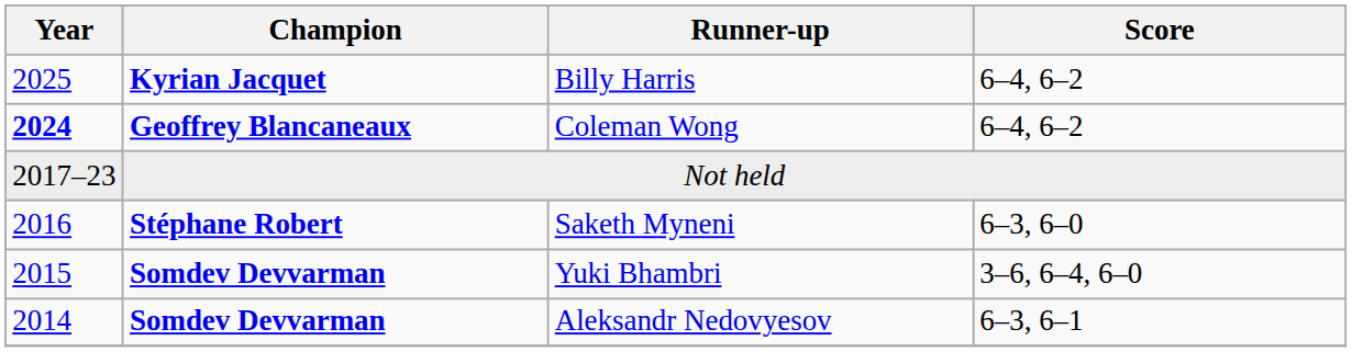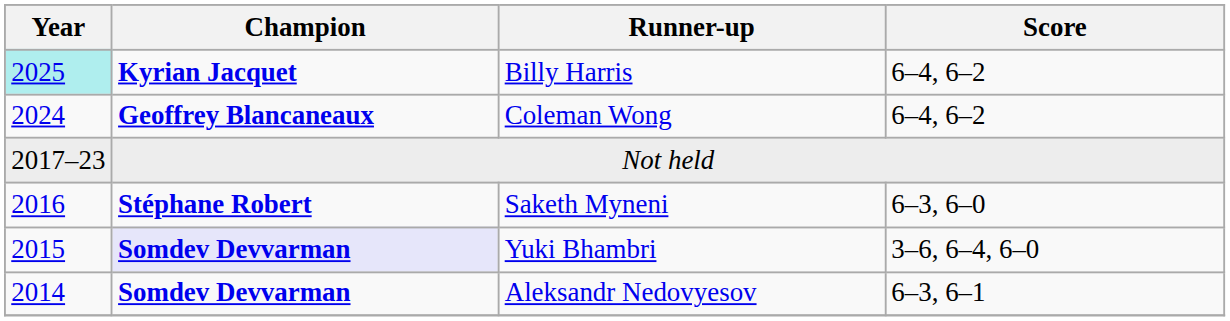Billy Harris | Year: no background -> paleturquoise background
Coleman Wong | Year: bold -> normal
Yuki Bhambri | Champion: no background -> lavender background
